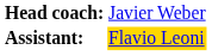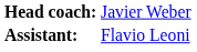Assistant: | column 2: gold background -> no background
